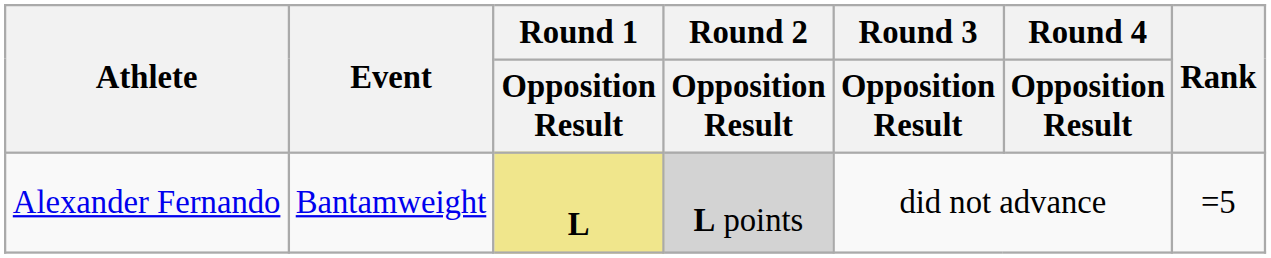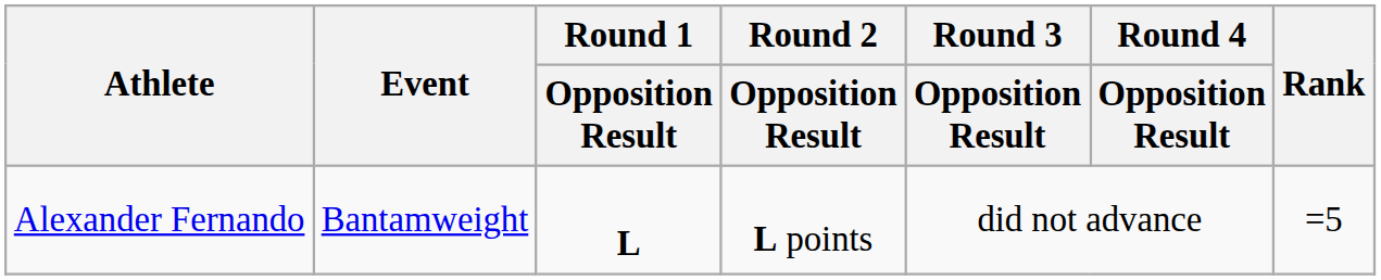Alexander Fernando | Round 1 / Opposition Result: khaki background -> no background
Alexander Fernando | Round 2 / Opposition Result: lightgrey background -> no background
